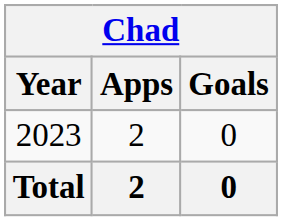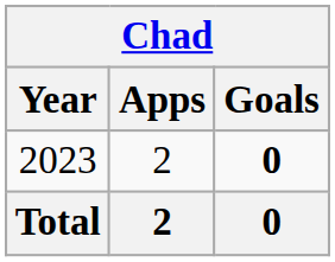2023 | Goals: normal -> bold
